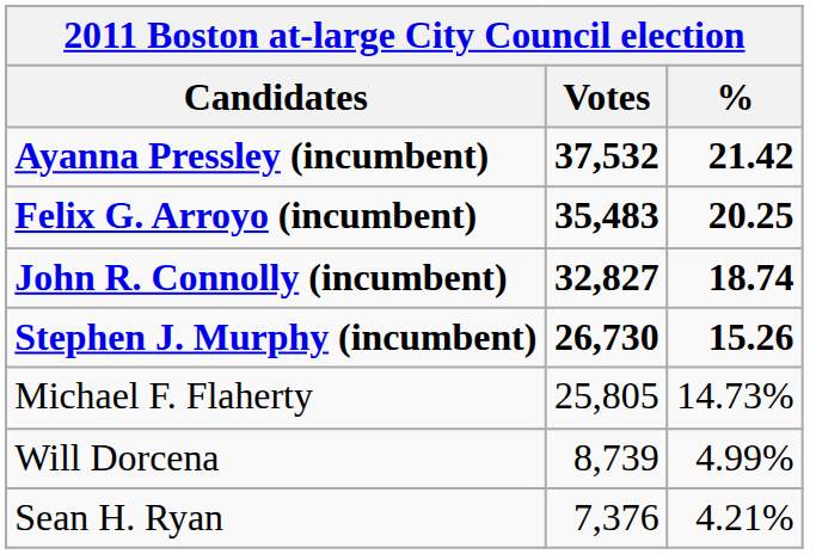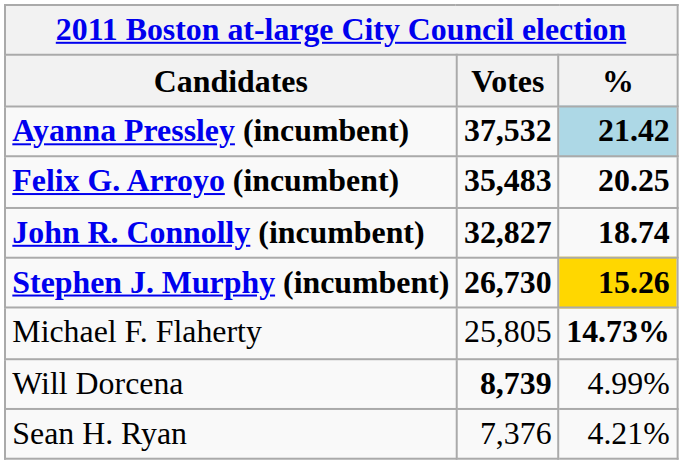Ayanna Pressley (incumbent) | %: no background -> lightblue background
Stephen J. Murphy (incumbent) | %: no background -> gold background
Michael F. Flaherty | %: normal -> bold
Will Dorcena | Votes: normal -> bold
